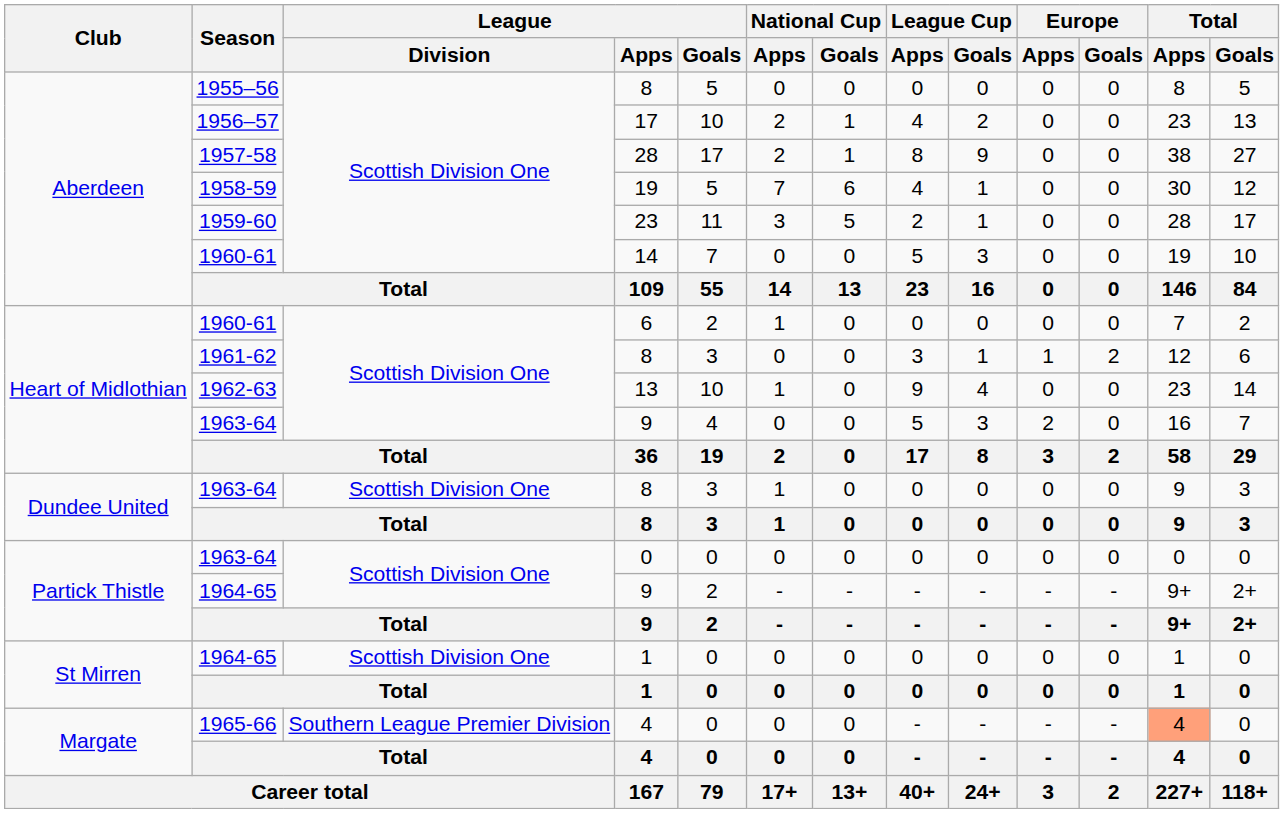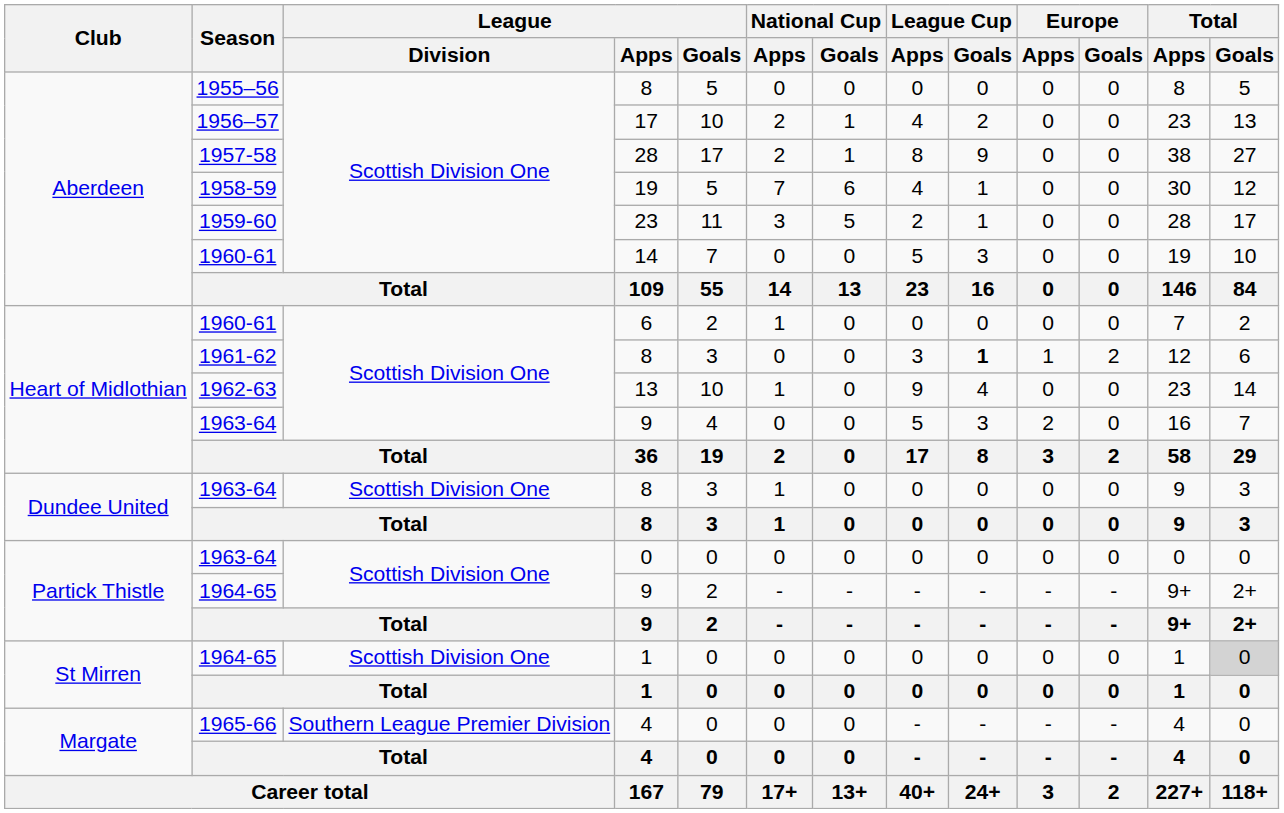1961-62 / 8 | League Cup / Goals: normal -> bold
1964-65 / 1 | Total / Goals: no background -> lightgrey background
1965-66 / 4 | Total / Apps: lightsalmon background -> no background
